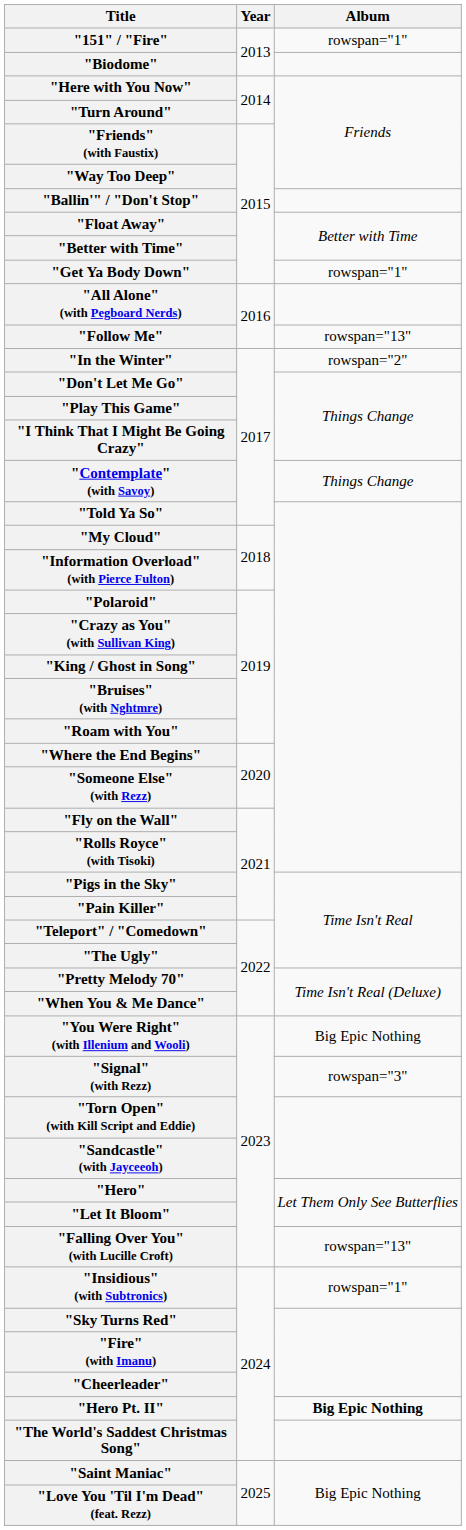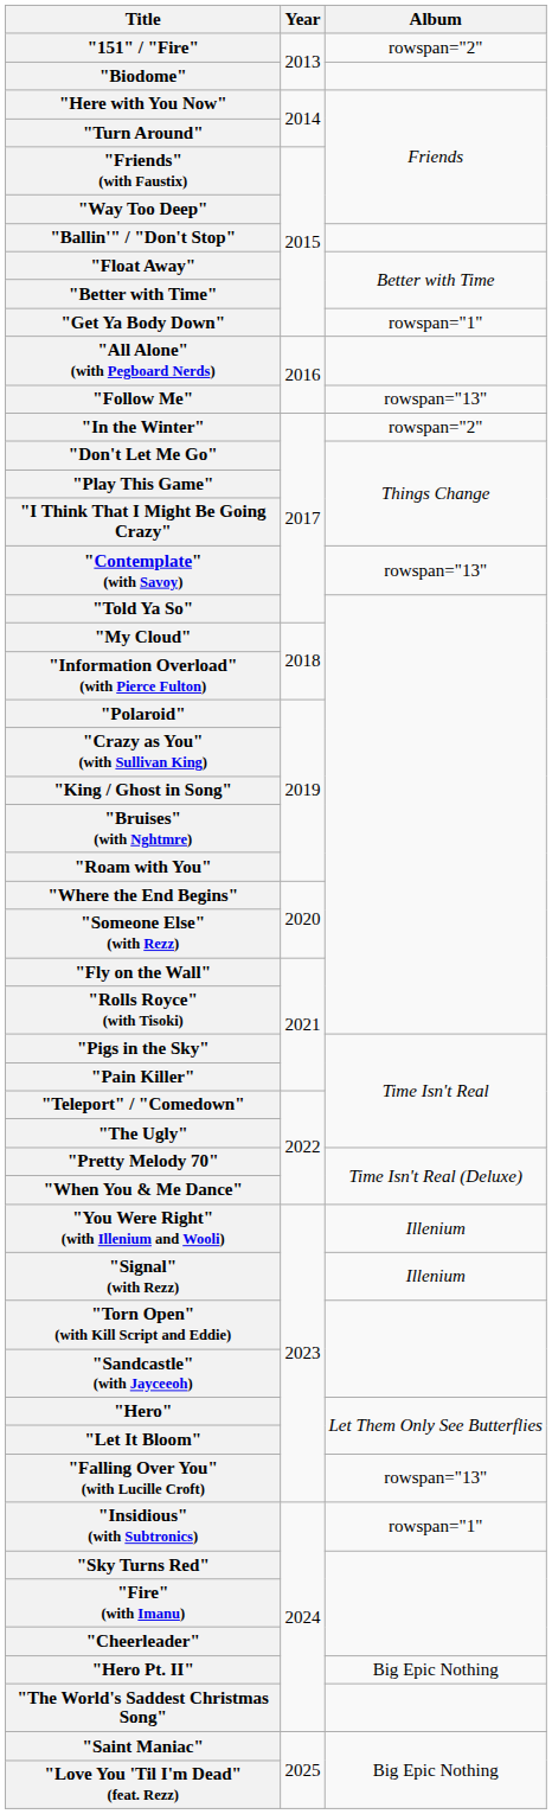"151" / "Fire" | Album: rowspan="1" -> rowspan="2"
"Contemplate" (with Savoy) | Album: Things Change -> rowspan="13"
"You Were Right" (with Illenium and Wooli) | Album: Big Epic Nothing -> Illenium
"Signal" (with Rezz) | Album: rowspan="3" -> Illenium
"Hero Pt. II" | Album: bold -> normal
